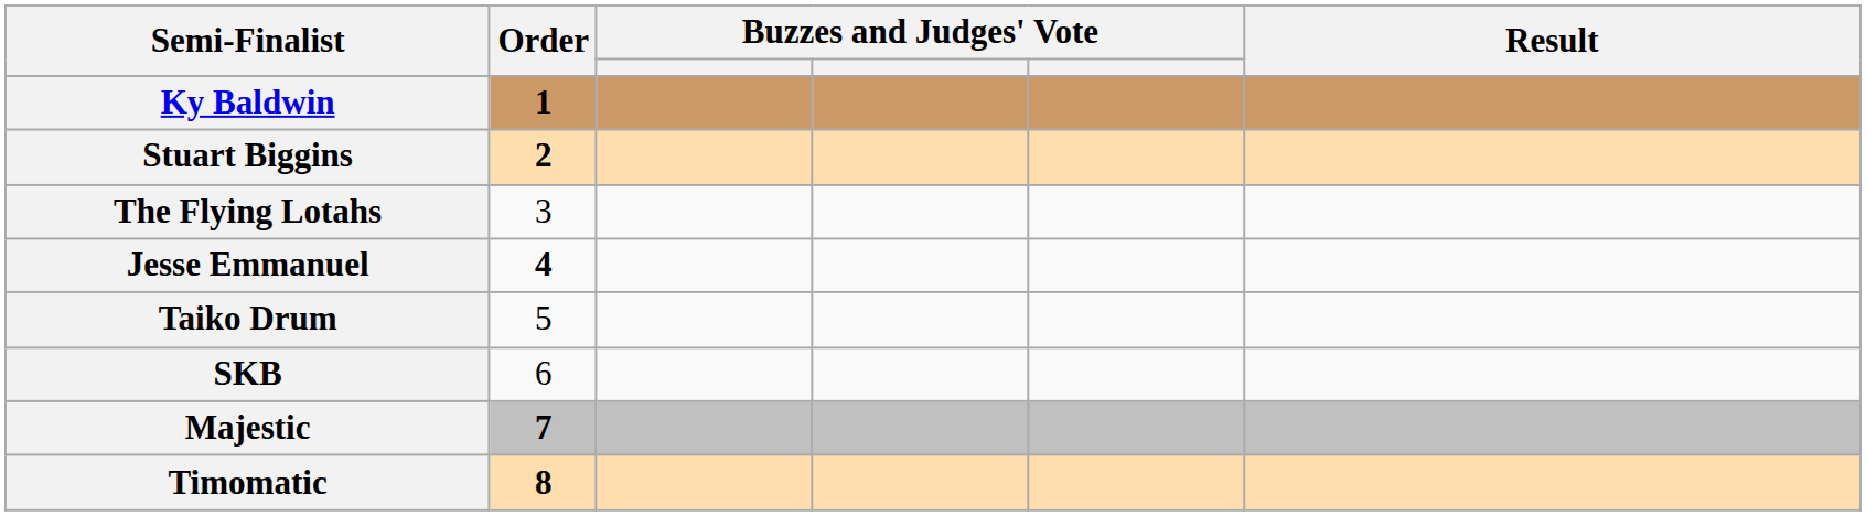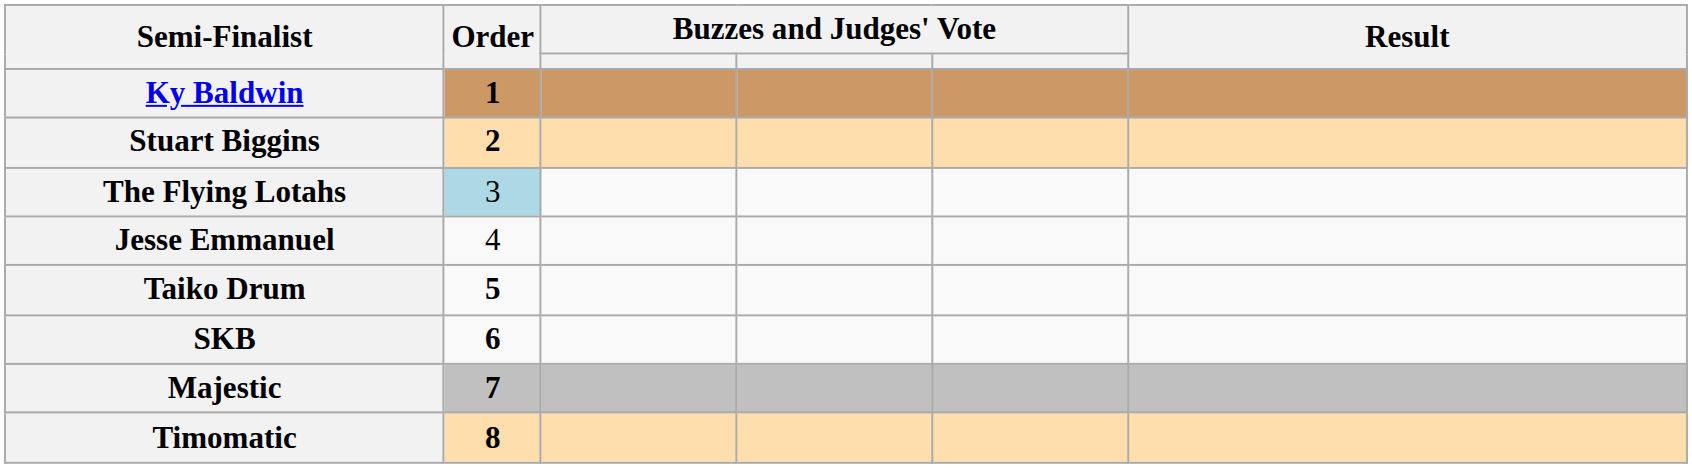The Flying Lotahs | Order: no background -> lightblue background
Jesse Emmanuel | Order: bold -> normal
Taiko Drum | Order: normal -> bold
SKB | Order: normal -> bold
